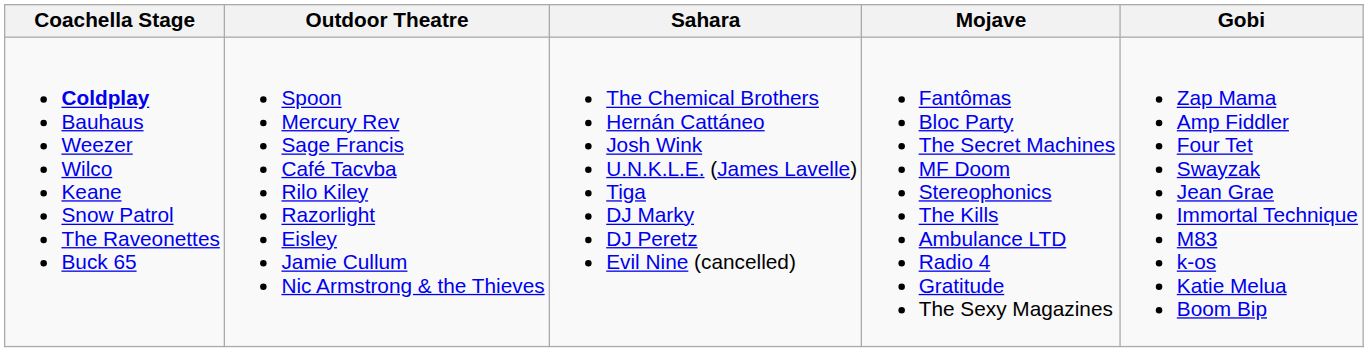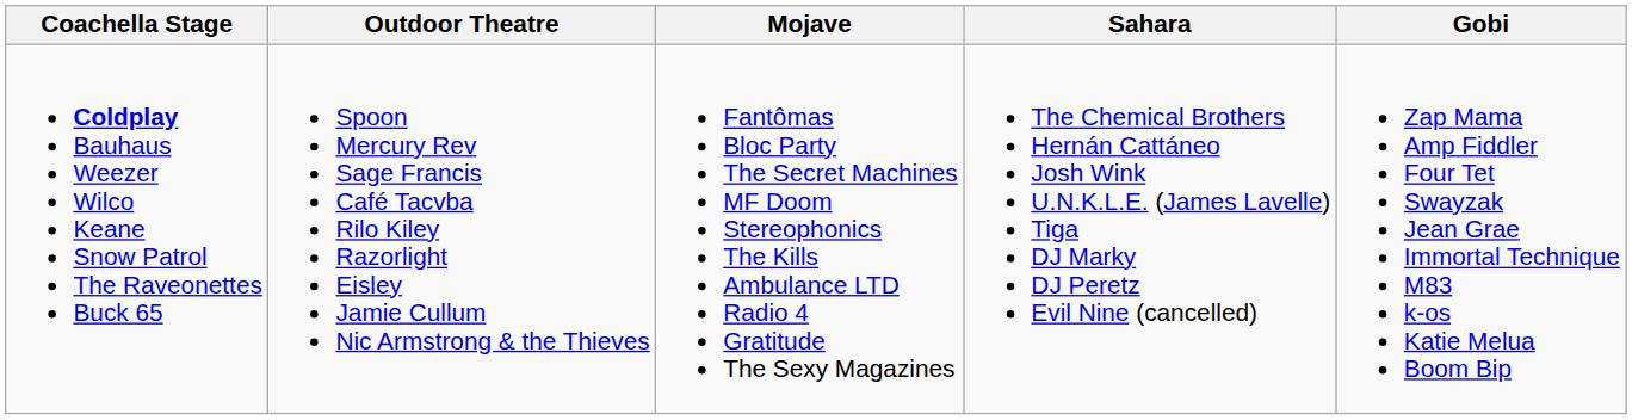columns swapped: Sahara <-> Mojave
